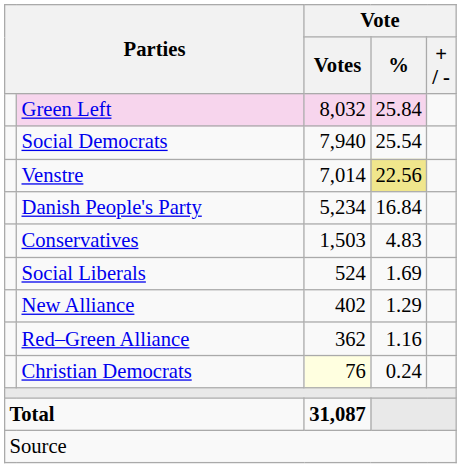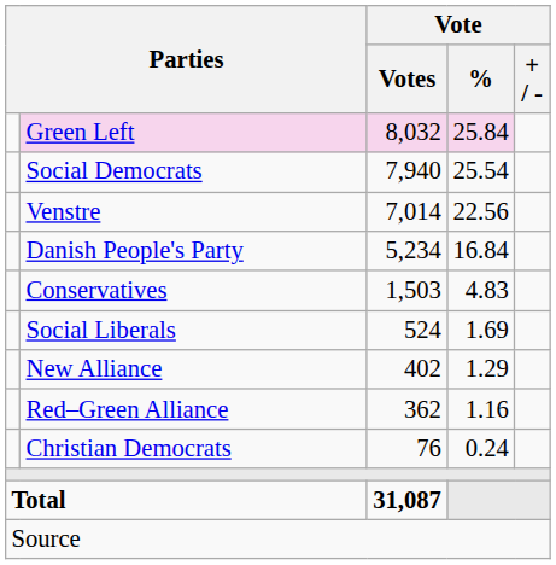Venstre | Vote / %: khaki background -> no background
Christian Democrats | Vote / Votes: lightyellow background -> no background
